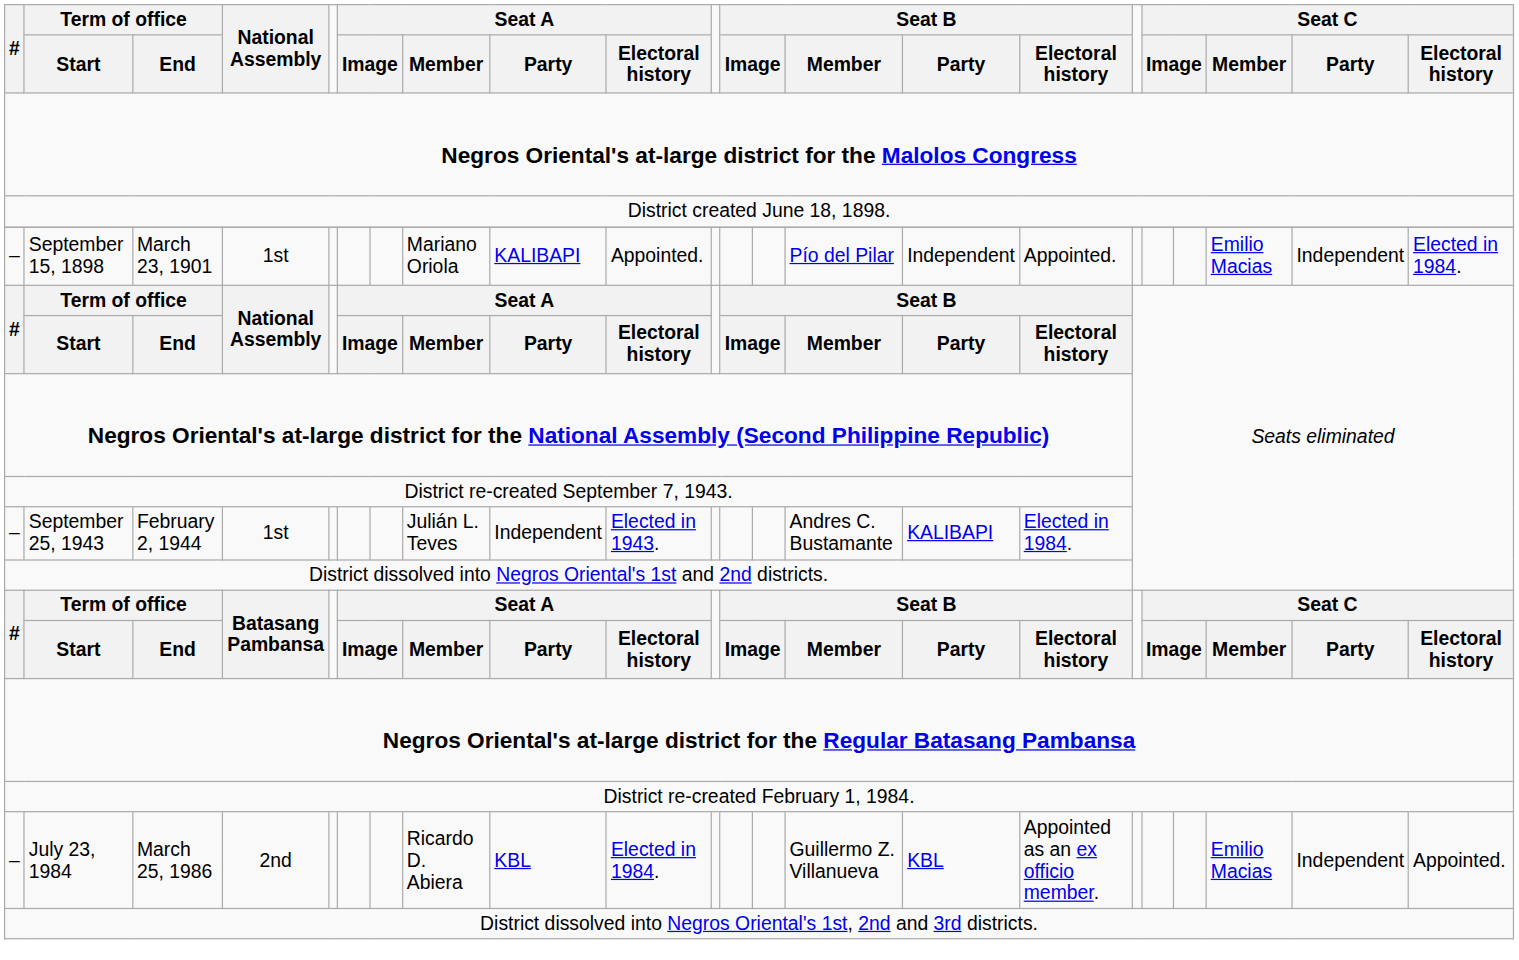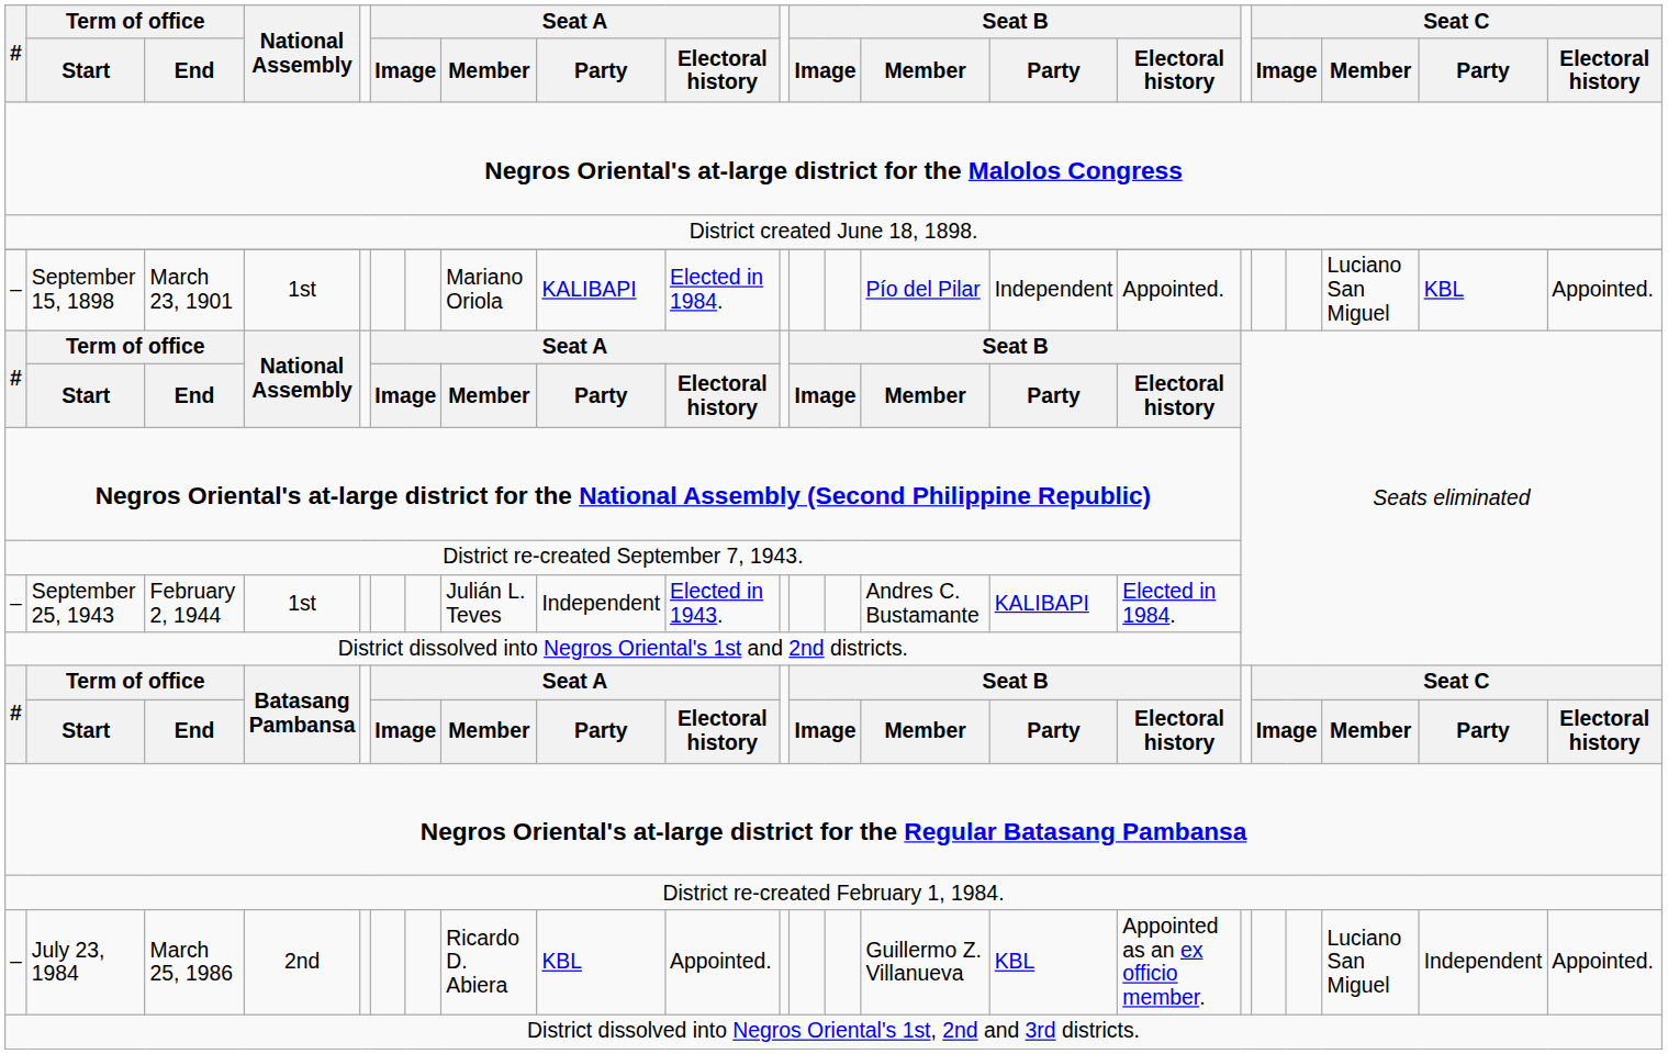September 15, 1898 | Seat A / Electoral history: Appointed. -> Elected in 1984.
September 15, 1898 | Seat C / Member: Emilio Macias -> Luciano San Miguel
September 15, 1898 | Seat C / Party: Independent -> KBL
September 15, 1898 | Seat C / Electoral history: Elected in 1984. -> Appointed.
July 23, 1984 | Seat A / Electoral history: Elected in 1984. -> Appointed.
July 23, 1984 | Seat C / Member: Emilio Macias -> Luciano San Miguel
